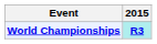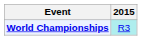World Championships | 2015: bold -> normal
